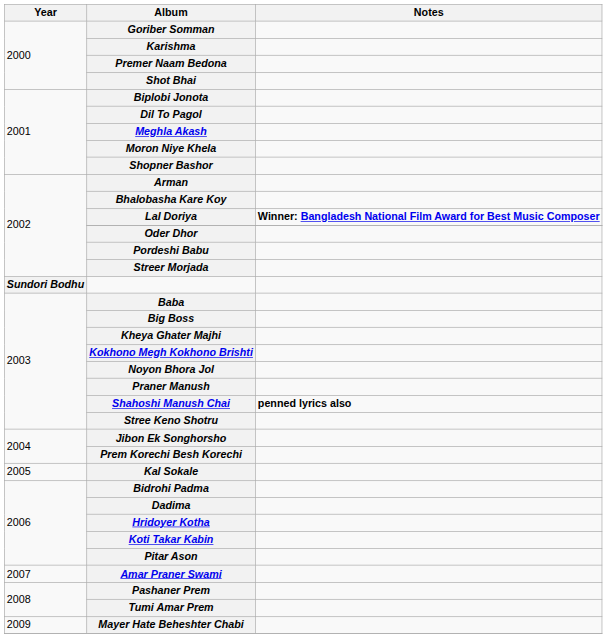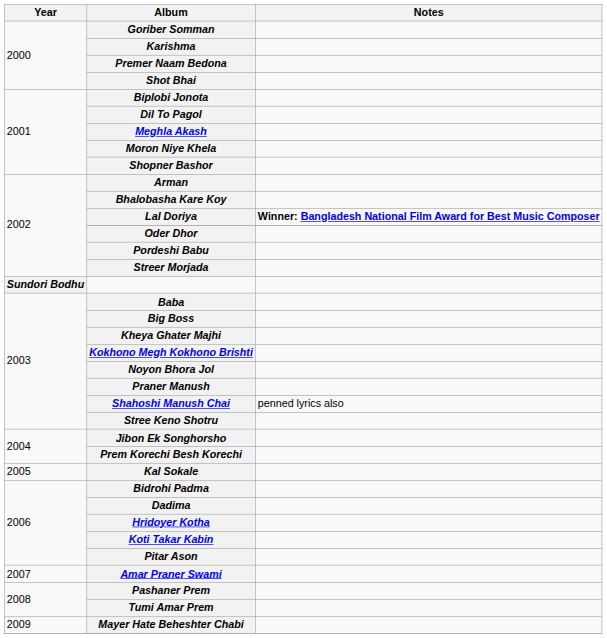Shahoshi Manush Chai | Notes: bold -> normal
